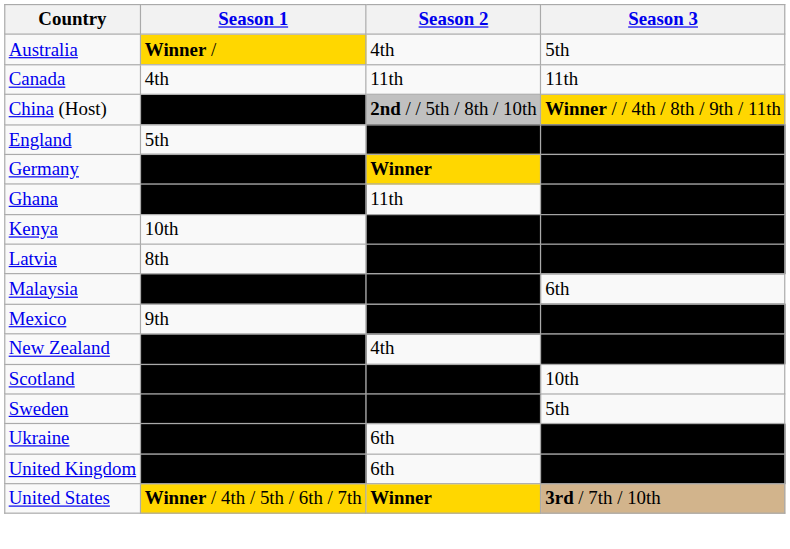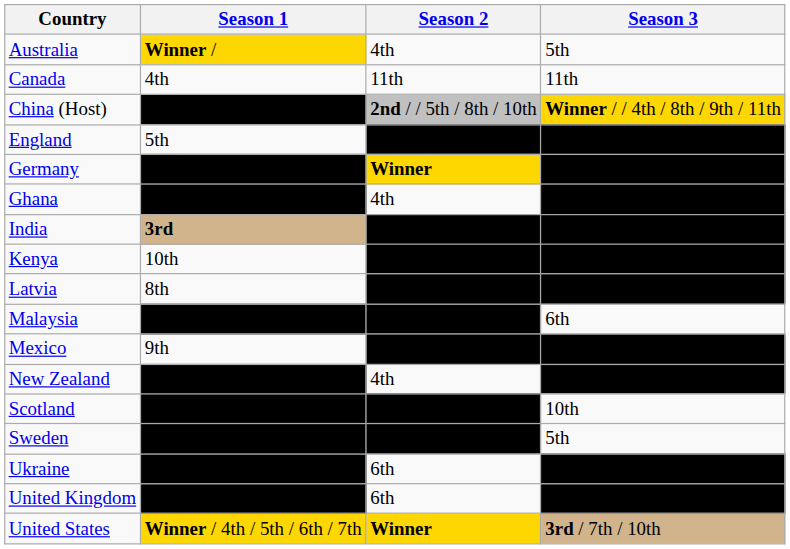Ghana | Season 2: 11th -> 4th
+ row: India | 3rd
